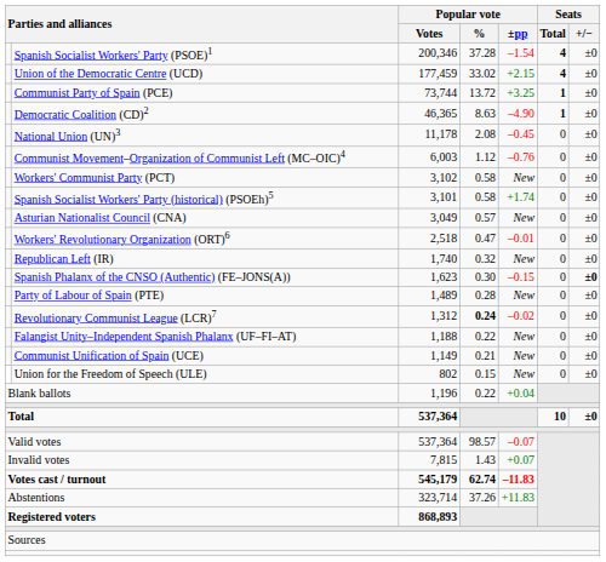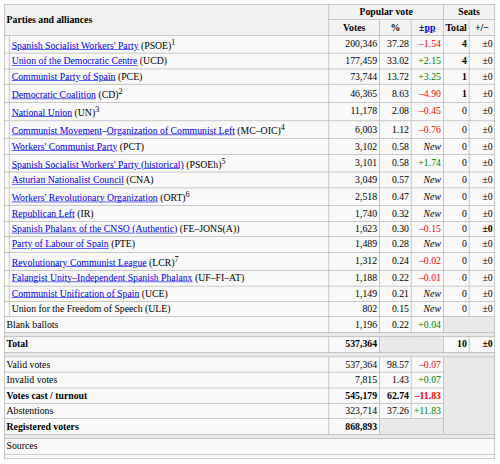Workers' Revolutionary Organization (ORT)6 | Popular vote / ±pp: –0.01 -> New
Revolutionary Communist League (LCR)7 | Popular vote / %: bold -> normal
Falangist Unity–Independent Spanish Phalanx (UF–FI–AT) | Popular vote / ±pp: New -> –0.01
